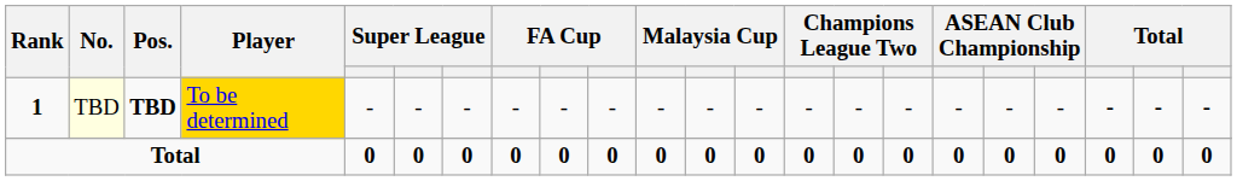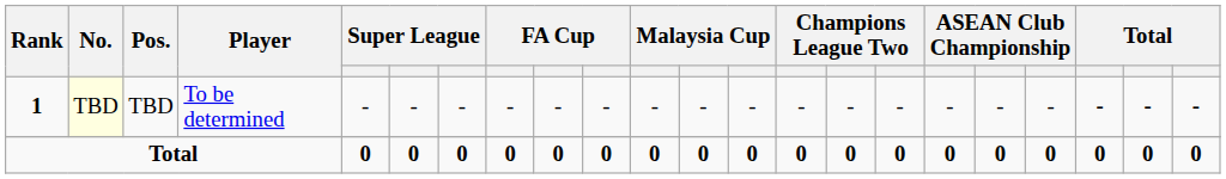1 | Pos.: bold -> normal
1 | Player: gold background -> no background
